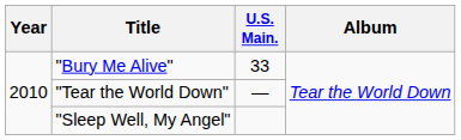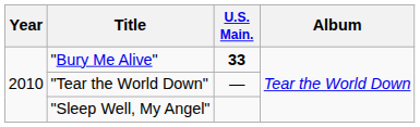"Bury Me Alive" | U.S. Main.: normal -> bold
